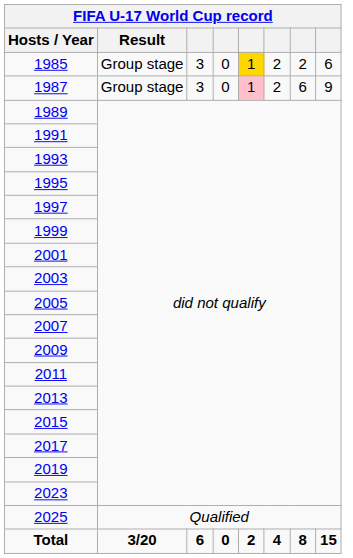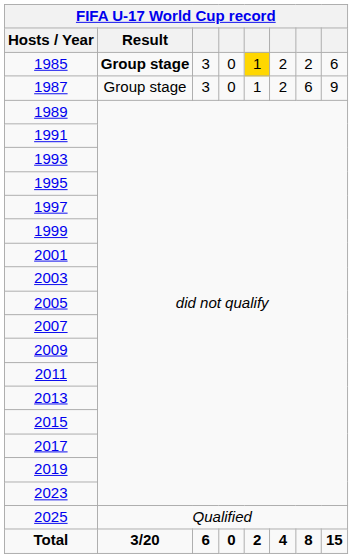1985 | FIFA U-17 World Cup record / Result: normal -> bold
1987 | column 5: pink background -> no background
